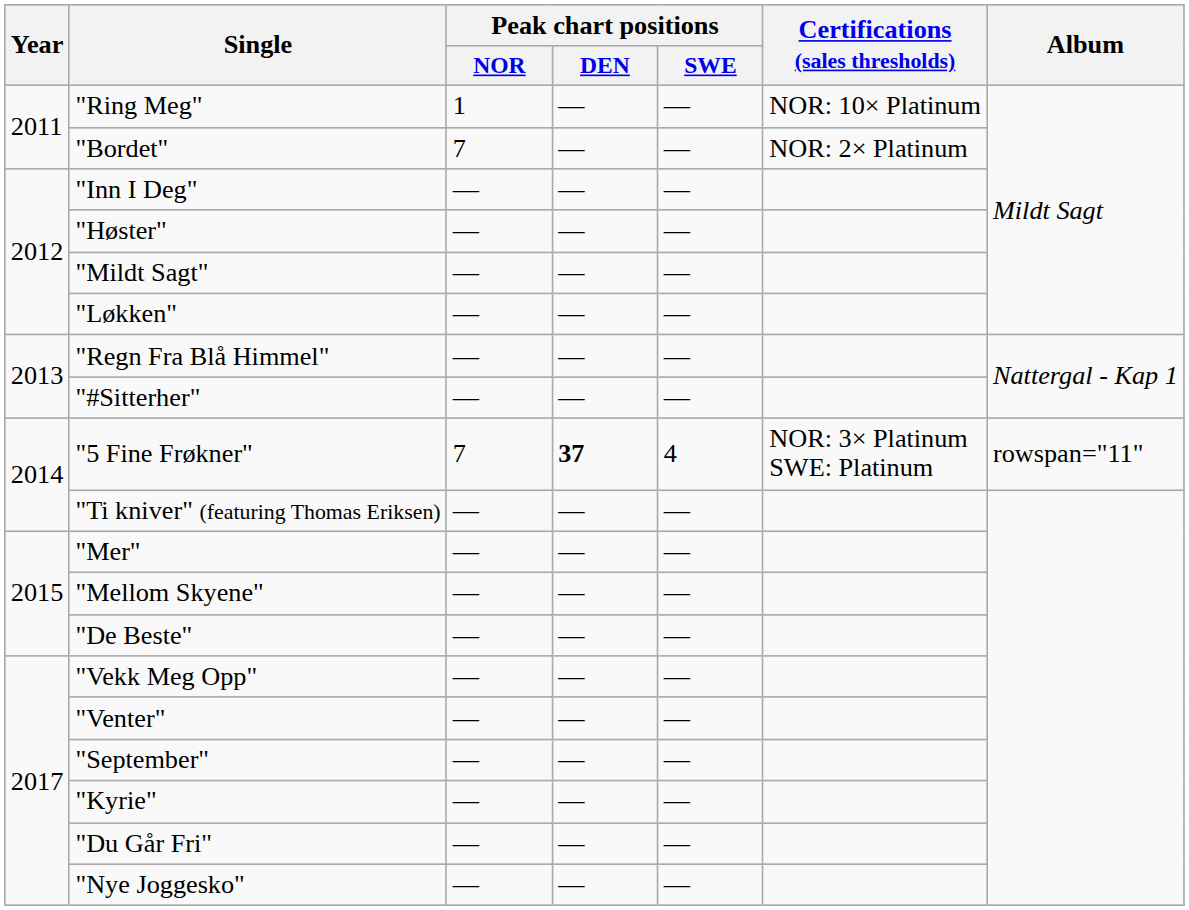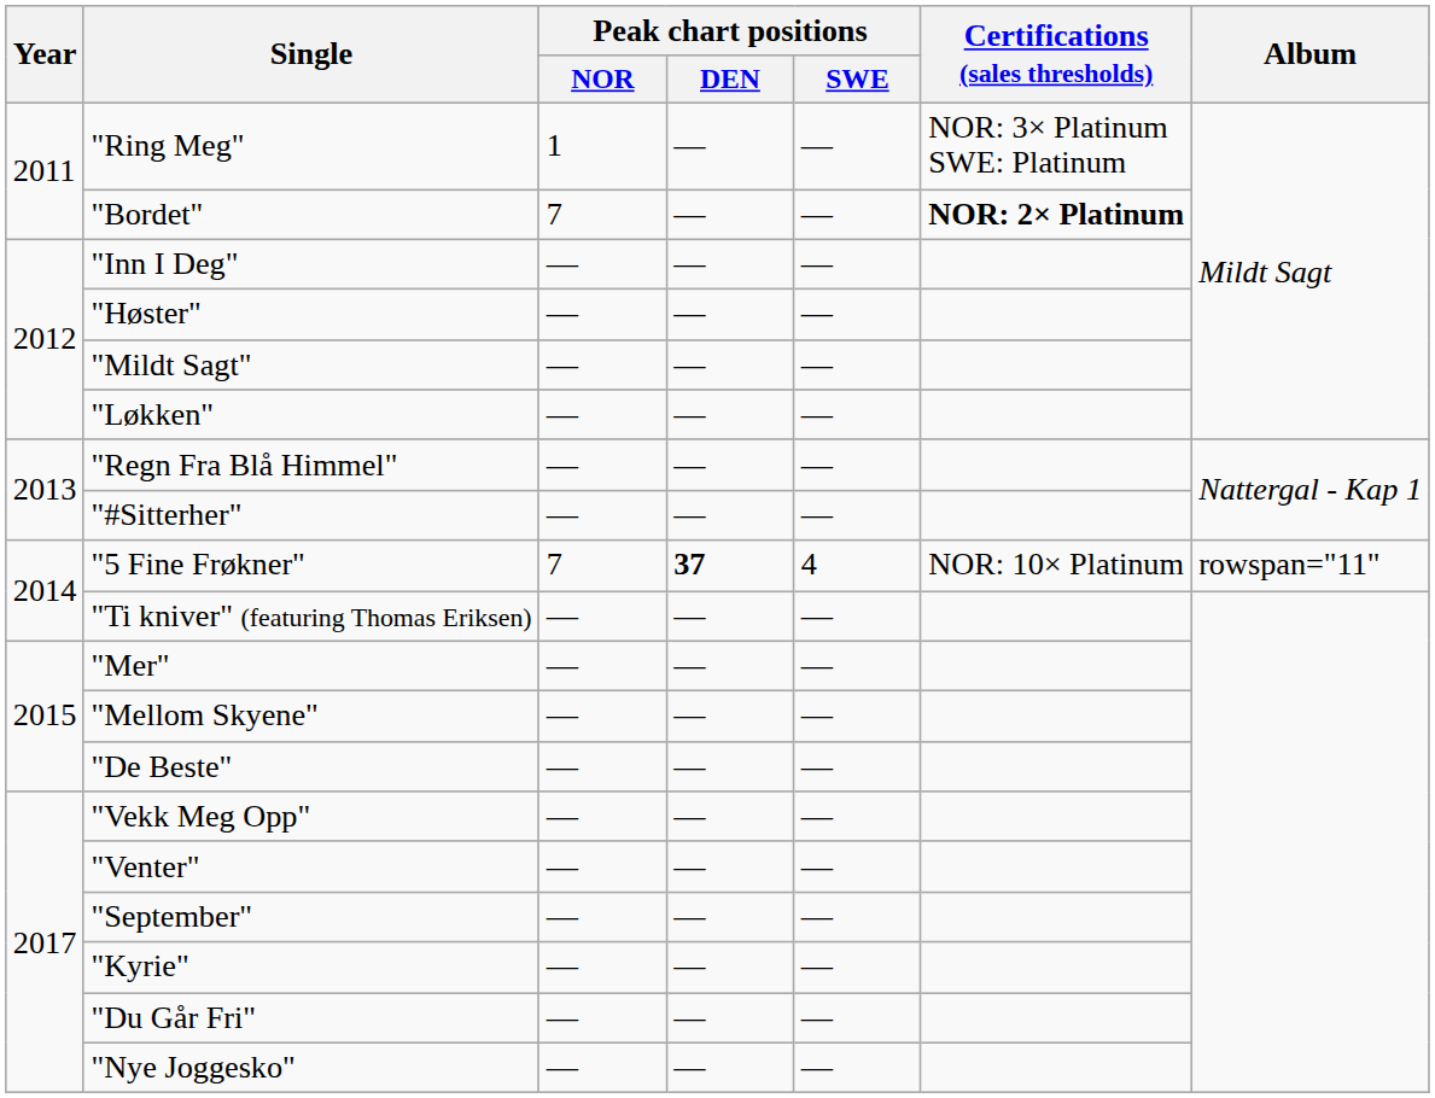"Ring Meg" | Certifications (sales thresholds): NOR: 10× Platinum -> NOR: 3× Platinum SWE: Platinum
"Bordet" | Certifications (sales thresholds): normal -> bold
"5 Fine Frøkner" | Certifications (sales thresholds): NOR: 3× Platinum SWE: Platinum -> NOR: 10× Platinum
